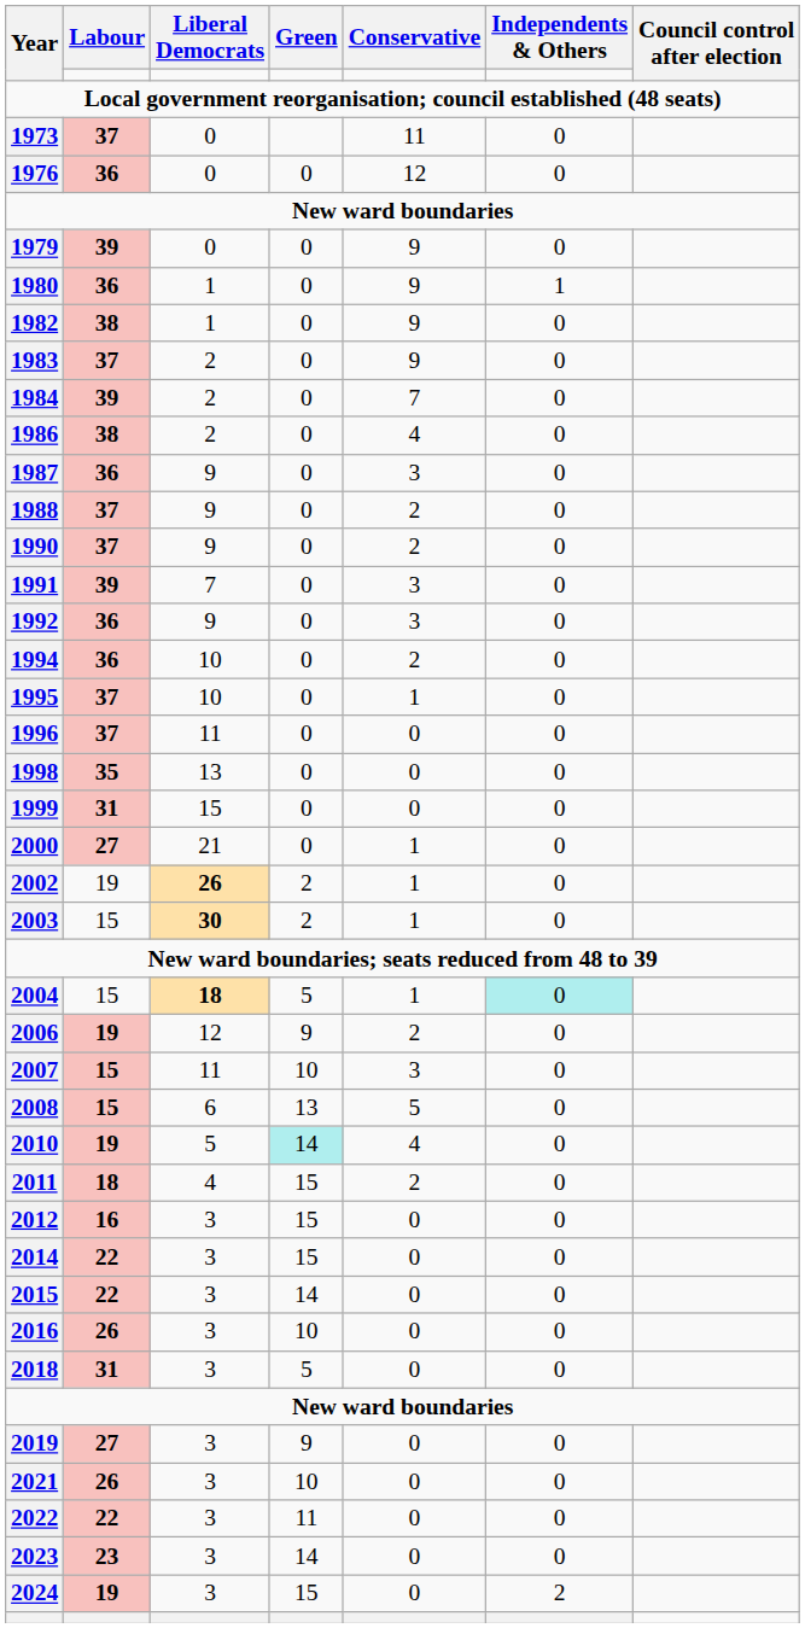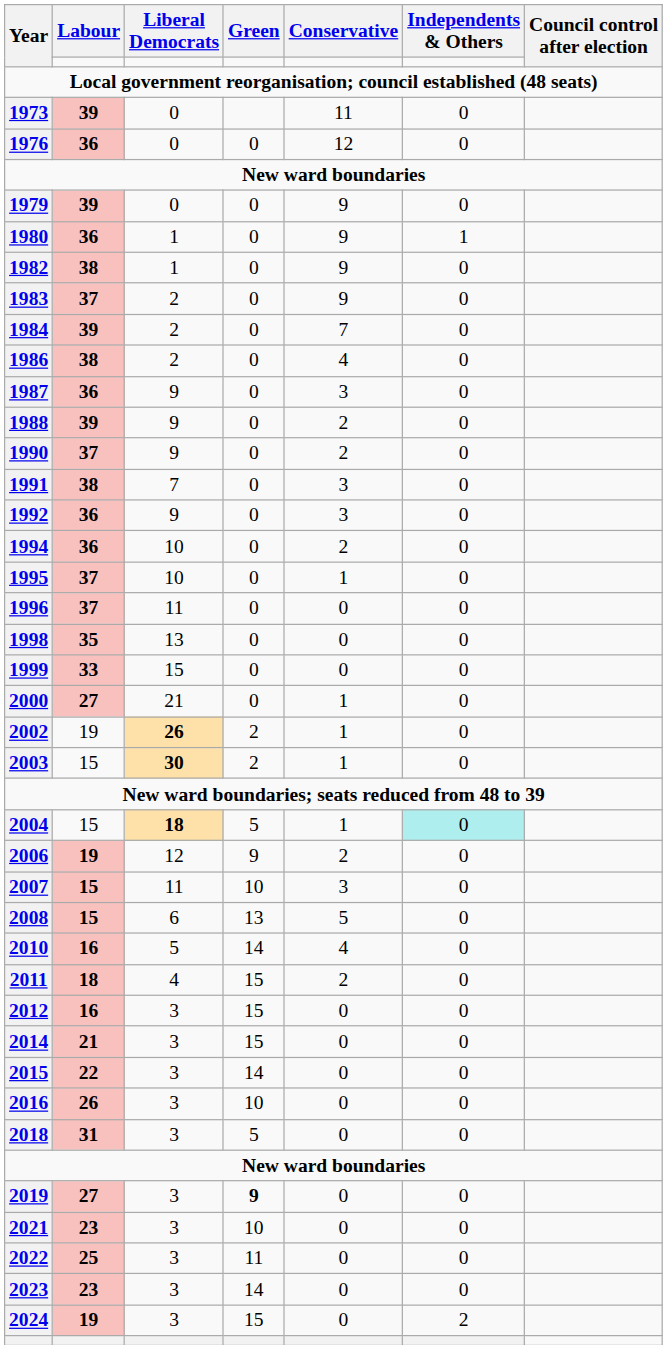1973 | Labour: 37 -> 39
1988 | Labour: 37 -> 39
1991 | Labour: 39 -> 38
1999 | Labour: 31 -> 33
2010 | Labour: 19 -> 16
2010 | Green: paleturquoise background -> no background
2014 | Labour: 22 -> 21
2019 | Green: normal -> bold
2021 | Labour: 26 -> 23
2022 | Labour: 22 -> 25
